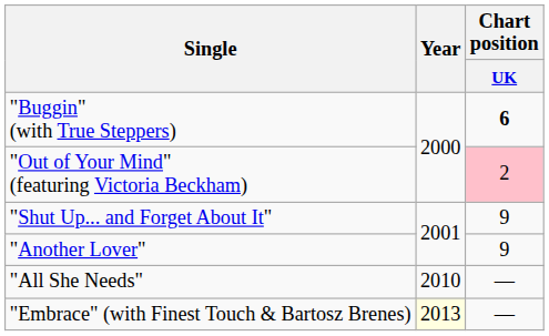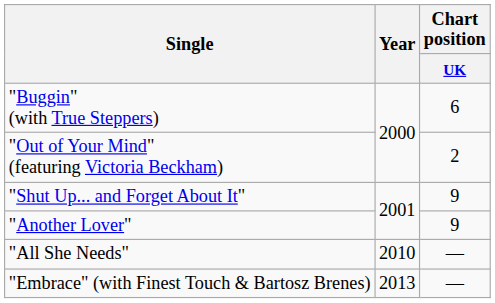"Buggin" (with True Steppers) | Chart position / UK: bold -> normal
"Out of Your Mind" (featuring Victoria Beckham) | Chart position / UK: pink background -> no background
"Embrace" (with Finest Touch & Bartosz Brenes) | Year: lightyellow background -> no background
